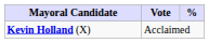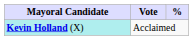Kevin Holland (X) | Mayoral Candidate: no background -> paleturquoise background
